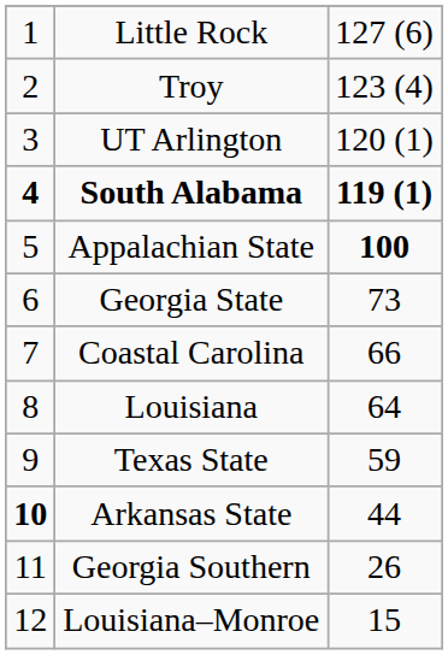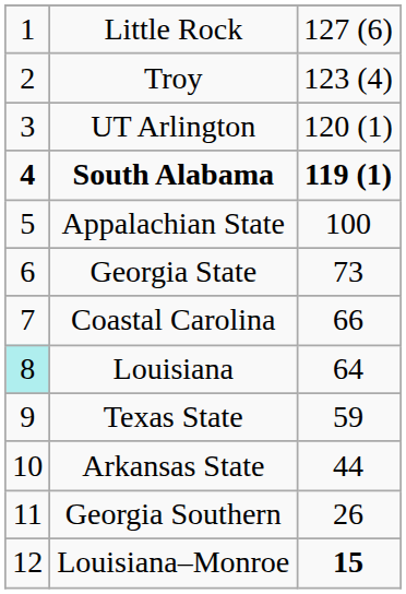Appalachian State | column 3: bold -> normal
Louisiana | column 1: no background -> paleturquoise background
Arkansas State | column 1: bold -> normal
Louisiana–Monroe | column 3: normal -> bold
